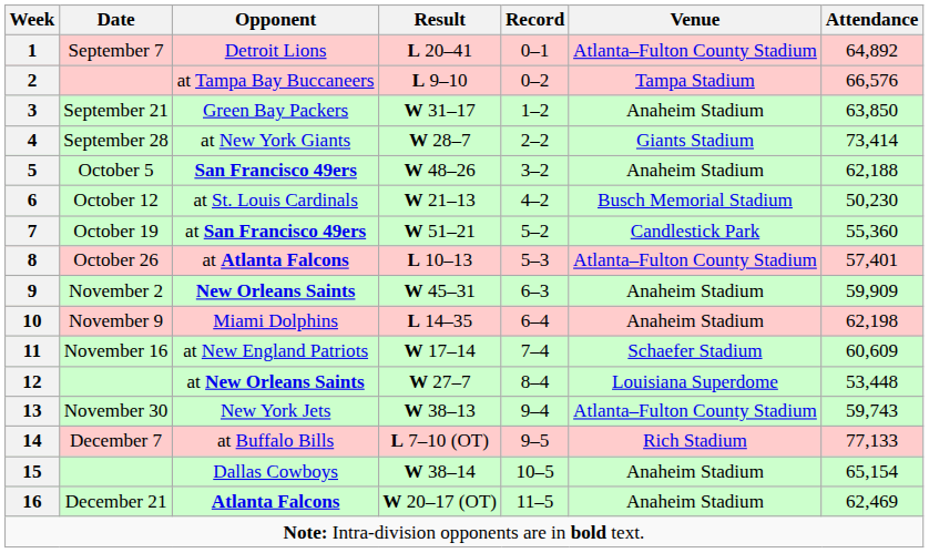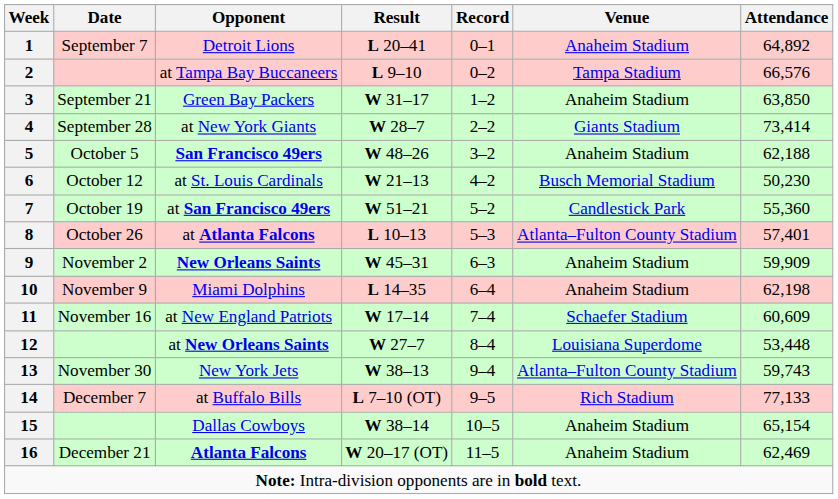1 | Venue: Atlanta–Fulton County Stadium -> Anaheim Stadium
